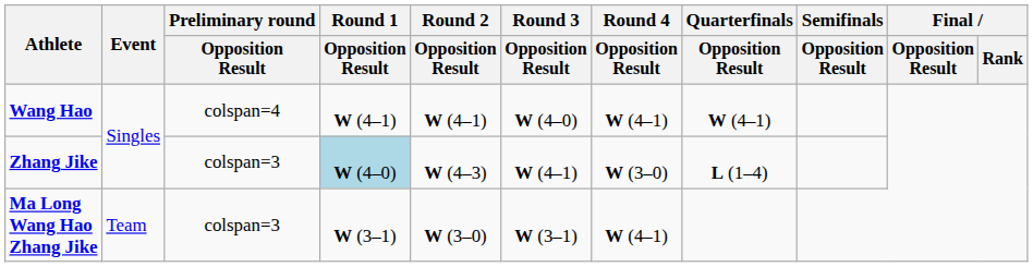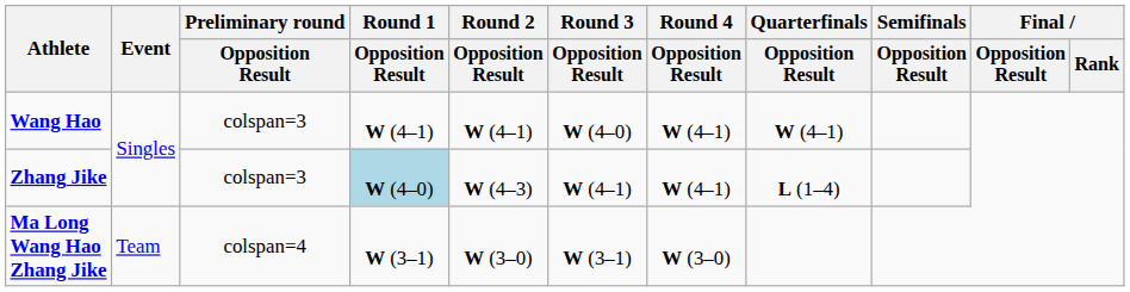Wang Hao | Preliminary round / Opposition Result: colspan=4 -> colspan=3
Zhang Jike | Round 4 / Opposition Result: W (3–0) -> W (4–1)
Ma Long Wang Hao Zhang Jike | Preliminary round / Opposition Result: colspan=3 -> colspan=4
Ma Long Wang Hao Zhang Jike | Round 4 / Opposition Result: W (4–1) -> W (3–0)
